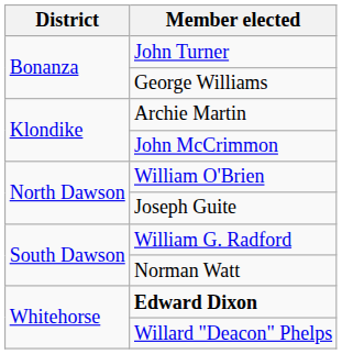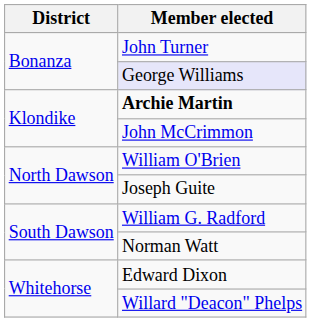George Williams | Member elected: no background -> lavender background
Archie Martin | Member elected: normal -> bold
Edward Dixon | Member elected: bold -> normal
